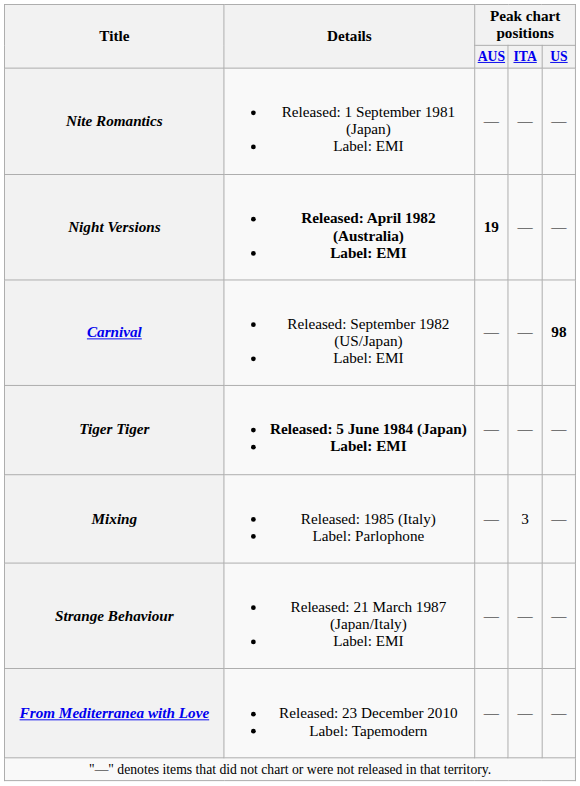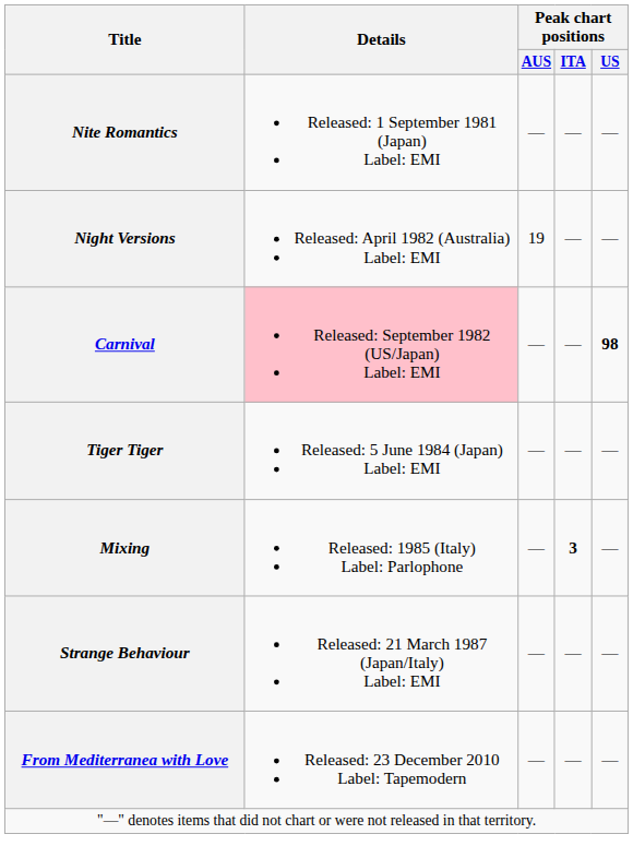Night Versions | Details: bold -> normal
Night Versions | Peak chart positions / AUS: bold -> normal
Carnival | Details: no background -> pink background
Tiger Tiger | Details: bold -> normal
Mixing | Peak chart positions / ITA: normal -> bold
